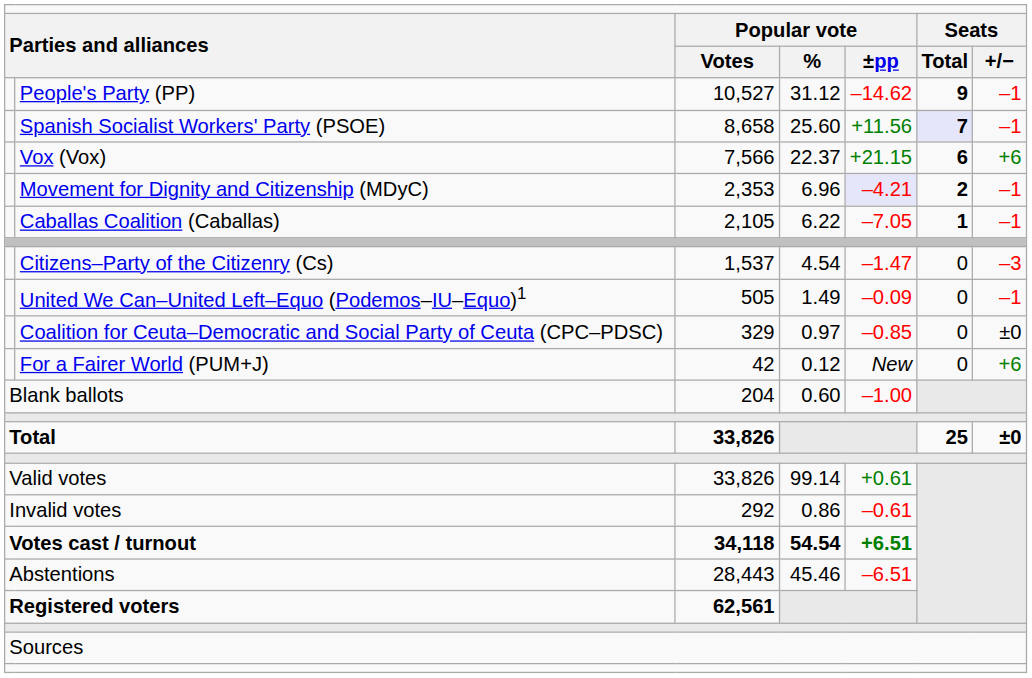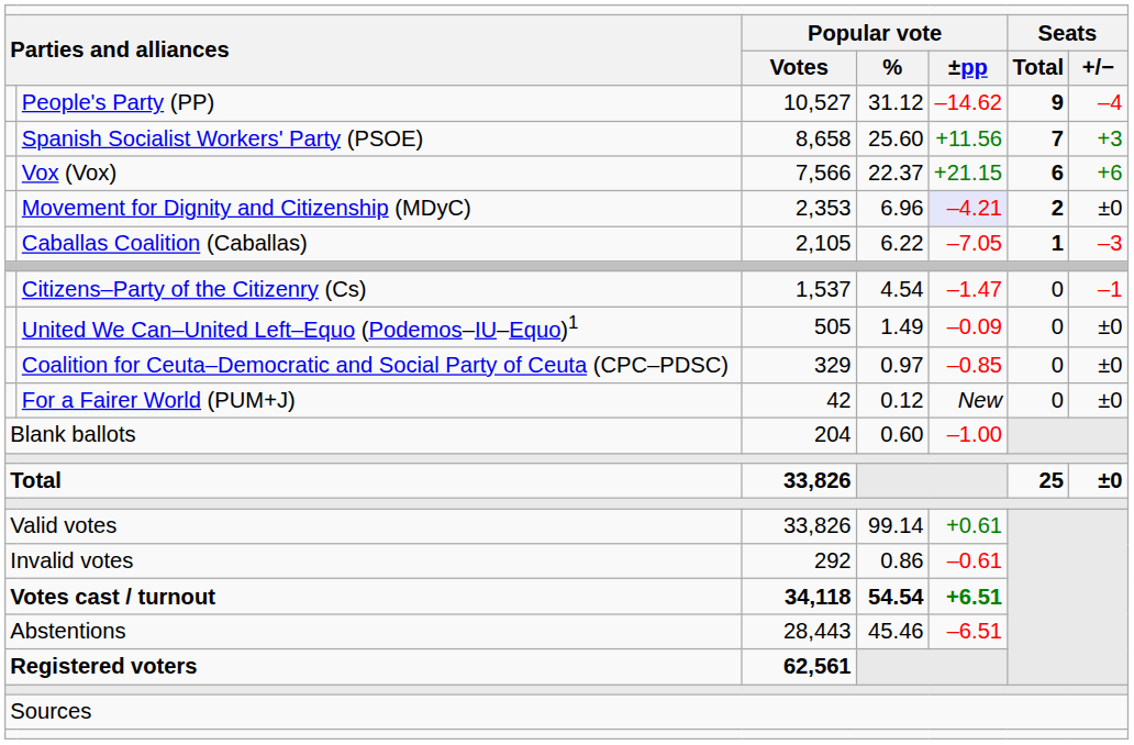People's Party (PP) | column 7: –1 -> –4
Spanish Socialist Workers' Party (PSOE) | column 6: lavender background -> no background
Spanish Socialist Workers' Party (PSOE) | column 7: –1 -> +3
Movement for Dignity and Citizenship (MDyC) | column 7: –1 -> ±0
Caballas Coalition (Caballas) | column 7: –1 -> –3
Citizens–Party of the Citizenry (Cs) | column 7: –3 -> –1
United We Can–United Left–Equo (Podemos–IU–Equo)1 | column 7: –1 -> ±0
For a Fairer World (PUM+J) | column 7: +6 -> ±0
